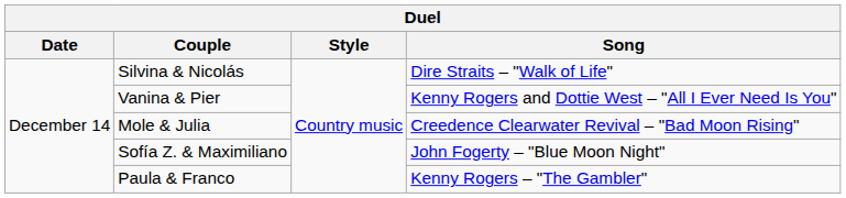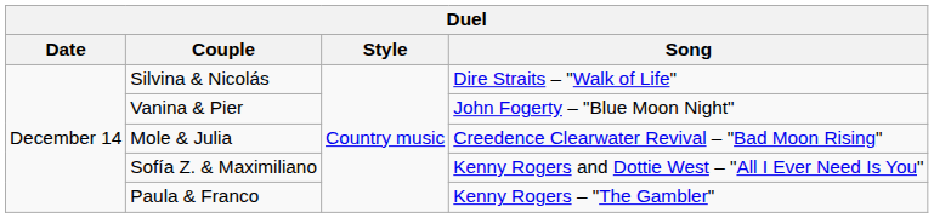Vanina & Pier | Song: Kenny Rogers and Dottie West – "All I Ever Need Is You" -> John Fogerty – "Blue Moon Night"
Sofía Z. & Maximiliano | Song: John Fogerty – "Blue Moon Night" -> Kenny Rogers and Dottie West – "All I Ever Need Is You"
